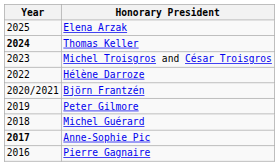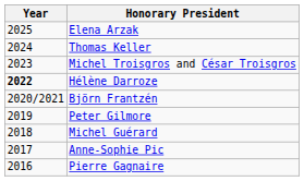Thomas Keller | Year: bold -> normal
Hélène Darroze | Year: normal -> bold
Anne-Sophie Pic | Year: bold -> normal
